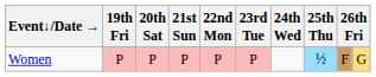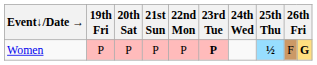Women | 23rd Tue: normal -> bold
Women | 25th Thu: normal -> bold
Women | column 10: normal -> bold
